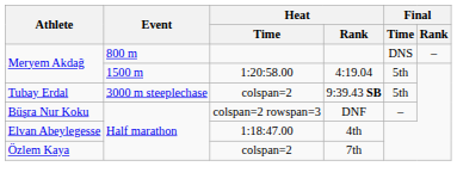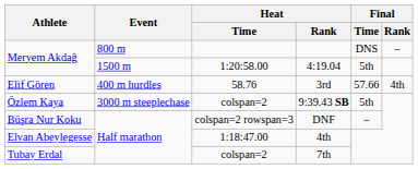+ row: Elif Gören | 400 m hurdles | 58.76 | 3rd | 57.66 | 4th
9:39.43 SB | Athlete: Tubay Erdal -> Özlem Kaya
7th | Athlete: Özlem Kaya -> Tubay Erdal
